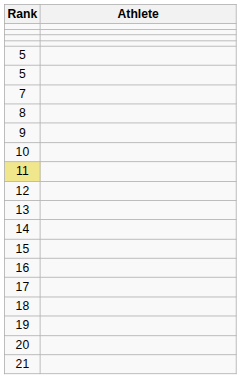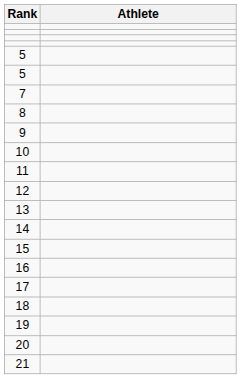row 12 | Rank: khaki background -> no background
